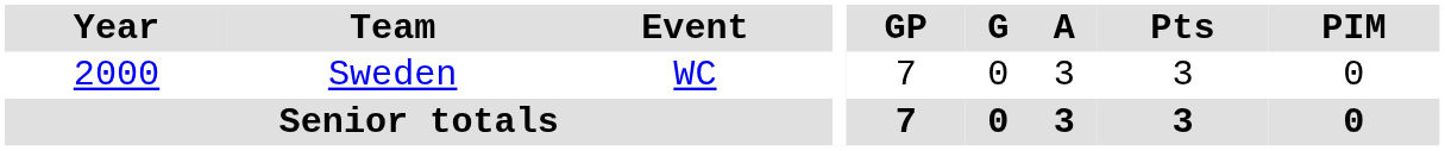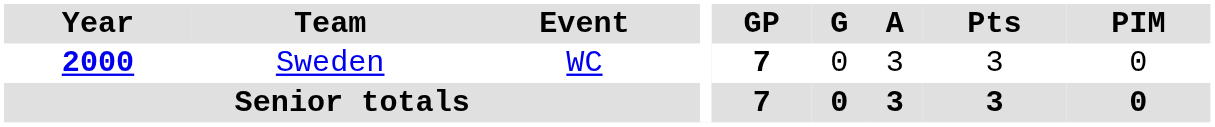Sweden | Year: normal -> bold
Sweden | GP: normal -> bold
